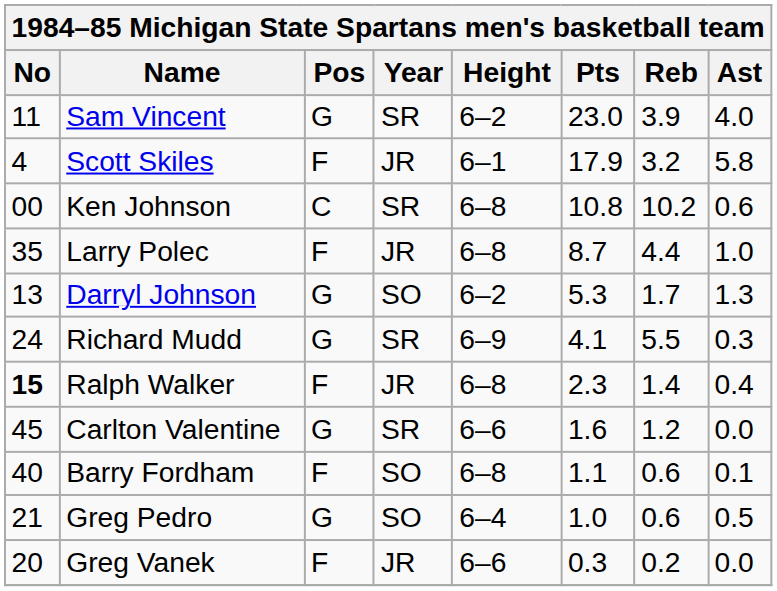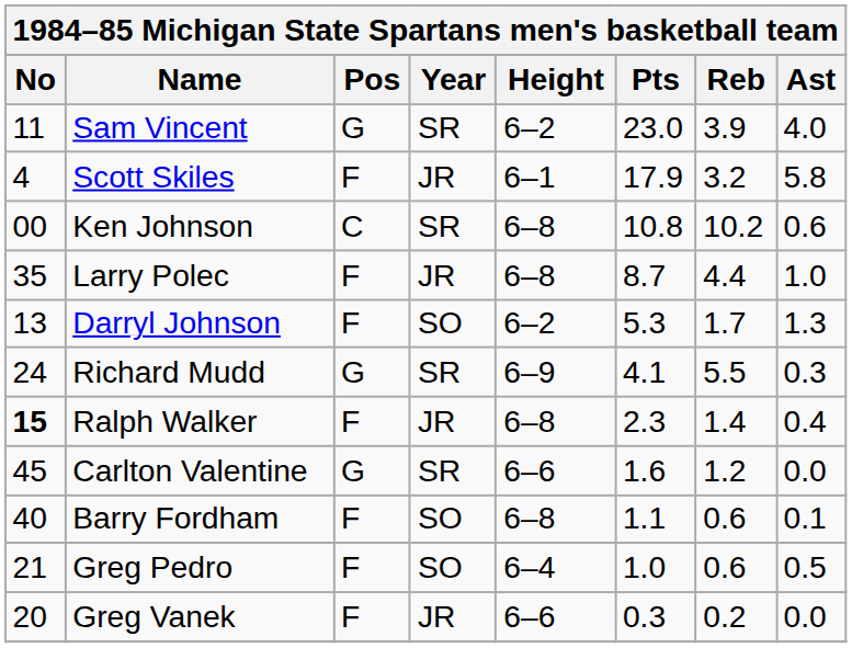Darryl Johnson | Pos: G -> F
Greg Pedro | Pos: G -> F
